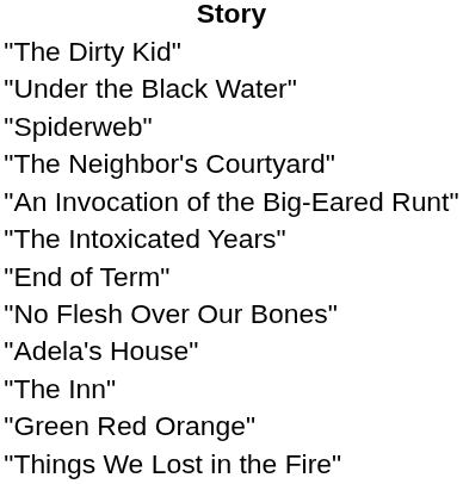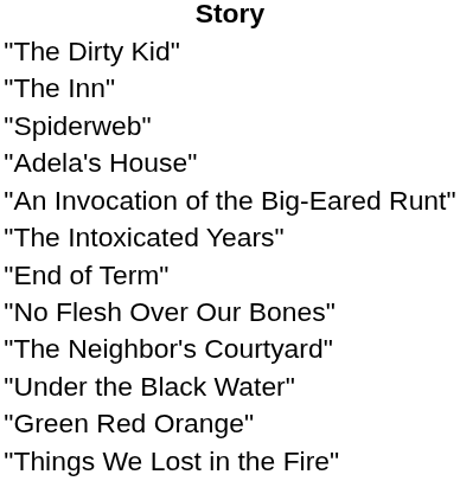row 3 | column 1: "Under the Black Water" -> "The Inn"
row 5 | column 1: "The Neighbor's Courtyard" -> "Adela's House"
row 10 | column 1: "Adela's House" -> "The Neighbor's Courtyard"
row 11 | column 1: "The Inn" -> "Under the Black Water"
